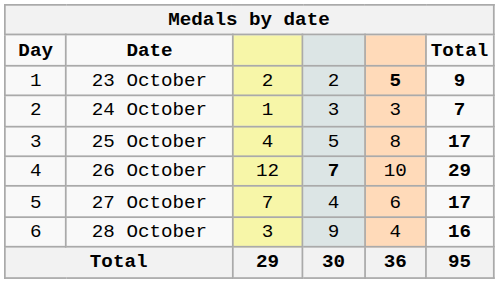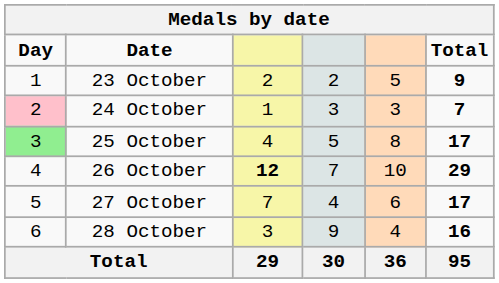23 October | column 5: bold -> normal
24 October | Day: no background -> pink background
25 October | Day: no background -> lightgreen background
26 October | column 3: normal -> bold
26 October | column 4: bold -> normal
